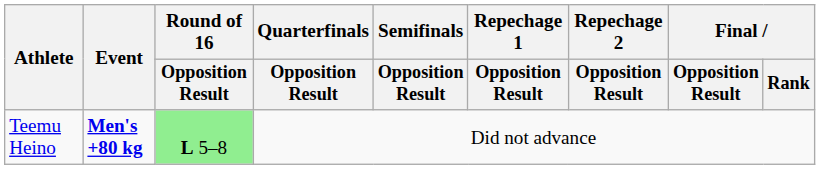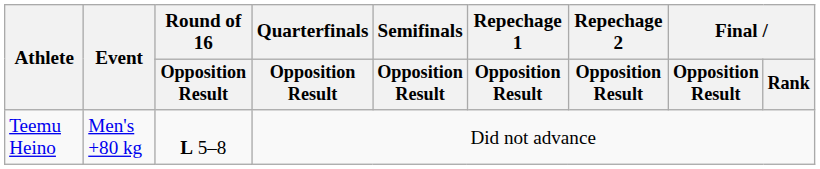Teemu Heino | Event: bold -> normal
Teemu Heino | Round of 16 / Opposition Result: lightgreen background -> no background
